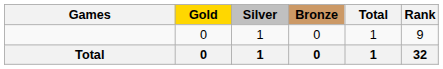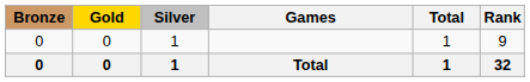columns swapped: Games <-> Bronze
